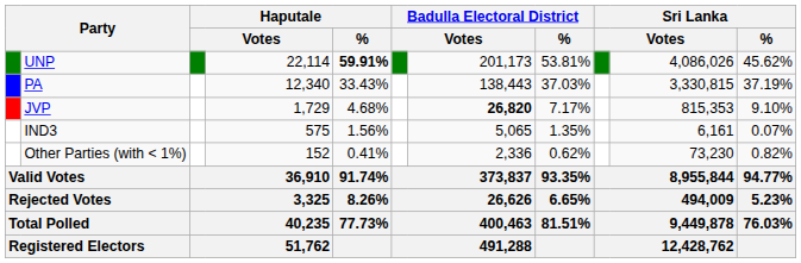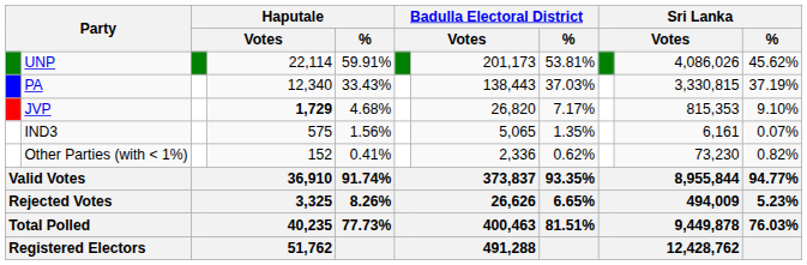UNP | Haputale / %: bold -> normal
JVP | column 4: normal -> bold
JVP | column 7: bold -> normal
